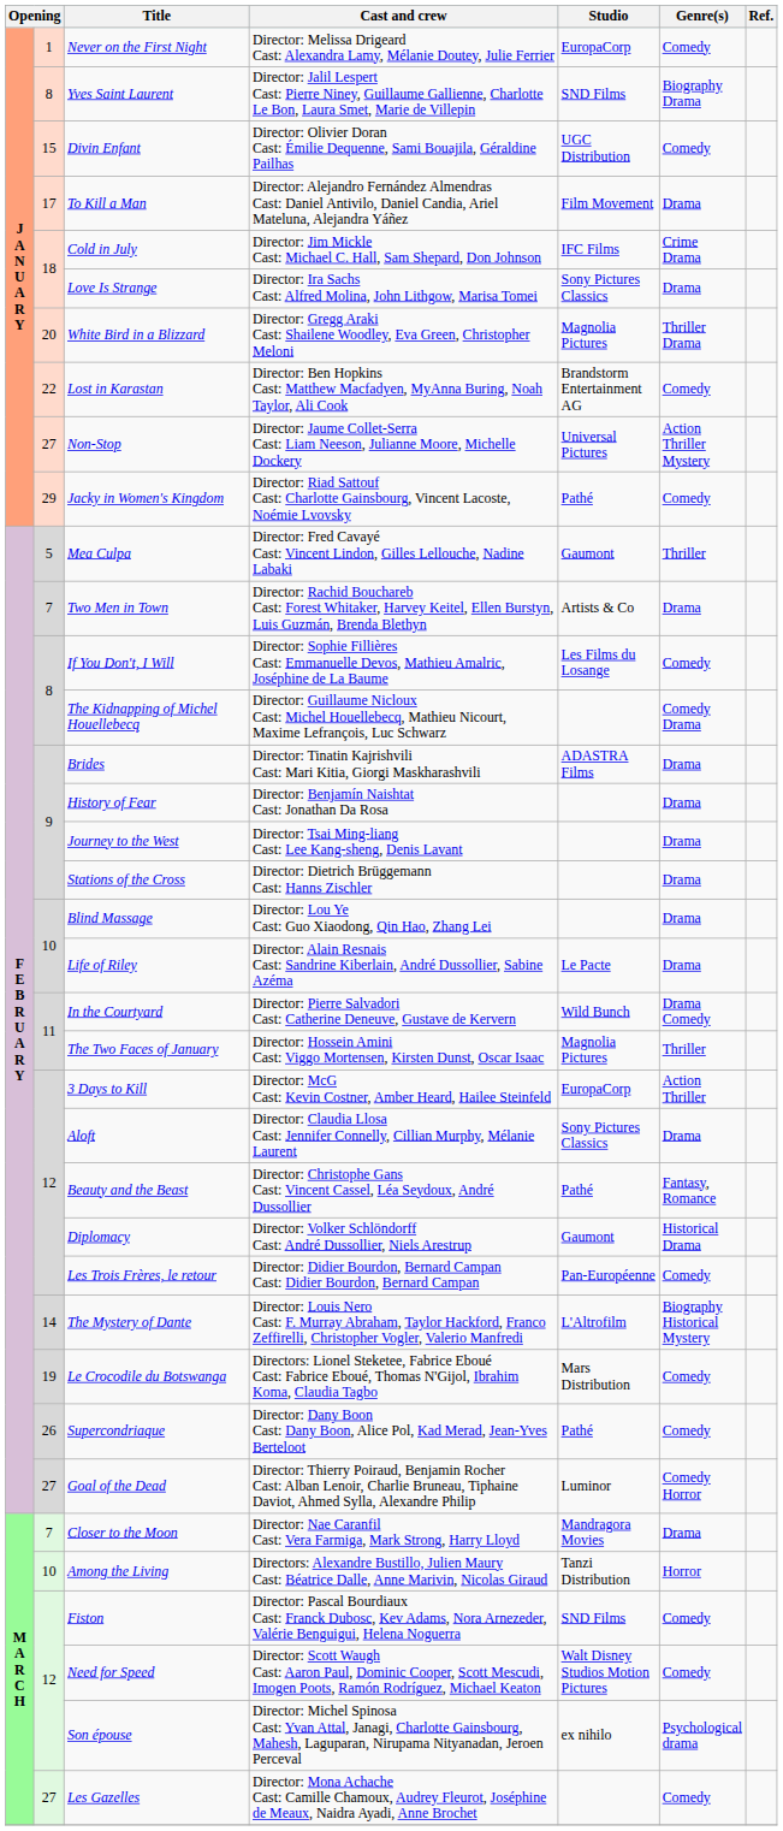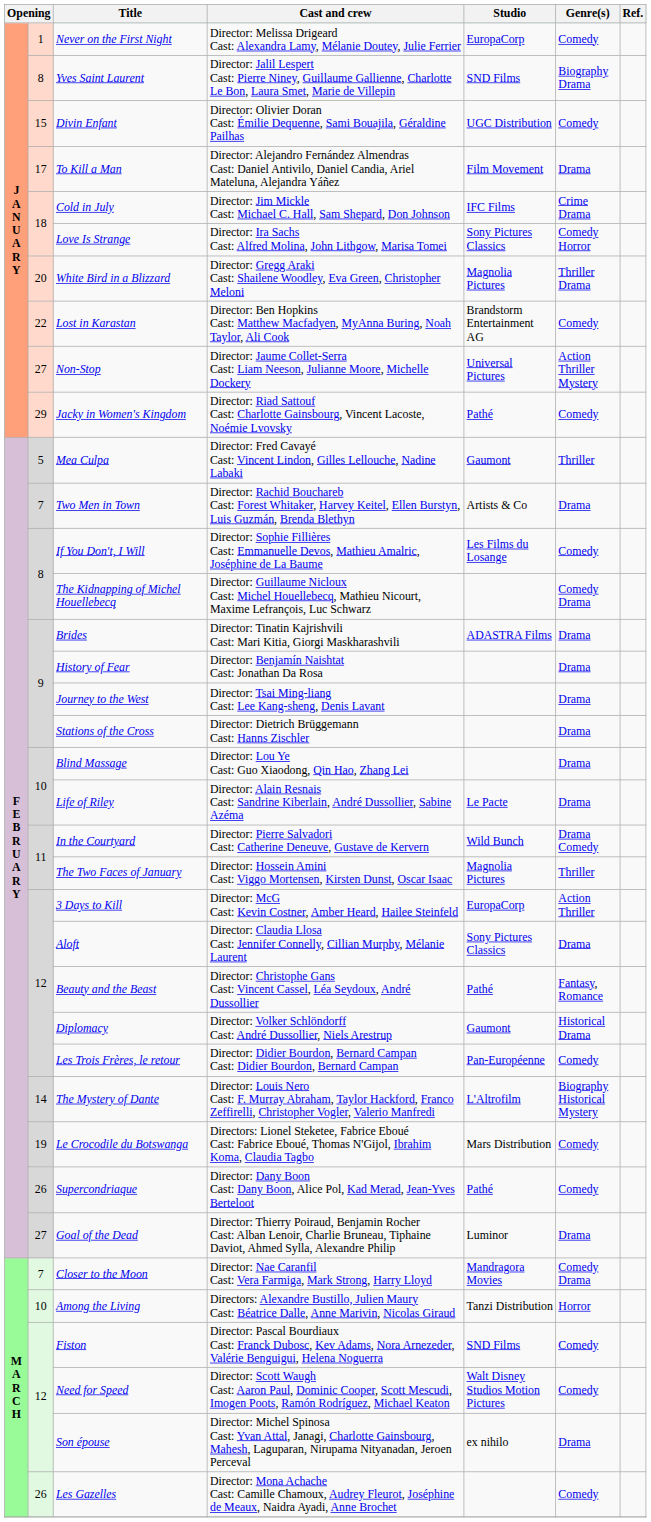Love Is Strange | Genre(s): Drama -> Comedy Horror
Goal of the Dead | Genre(s): Comedy Horror -> Drama
Closer to the Moon | Genre(s): Drama -> Comedy Drama
Son épouse | Genre(s): Psychological drama -> Drama
Les Gazelles | column 2: 27 -> 26
